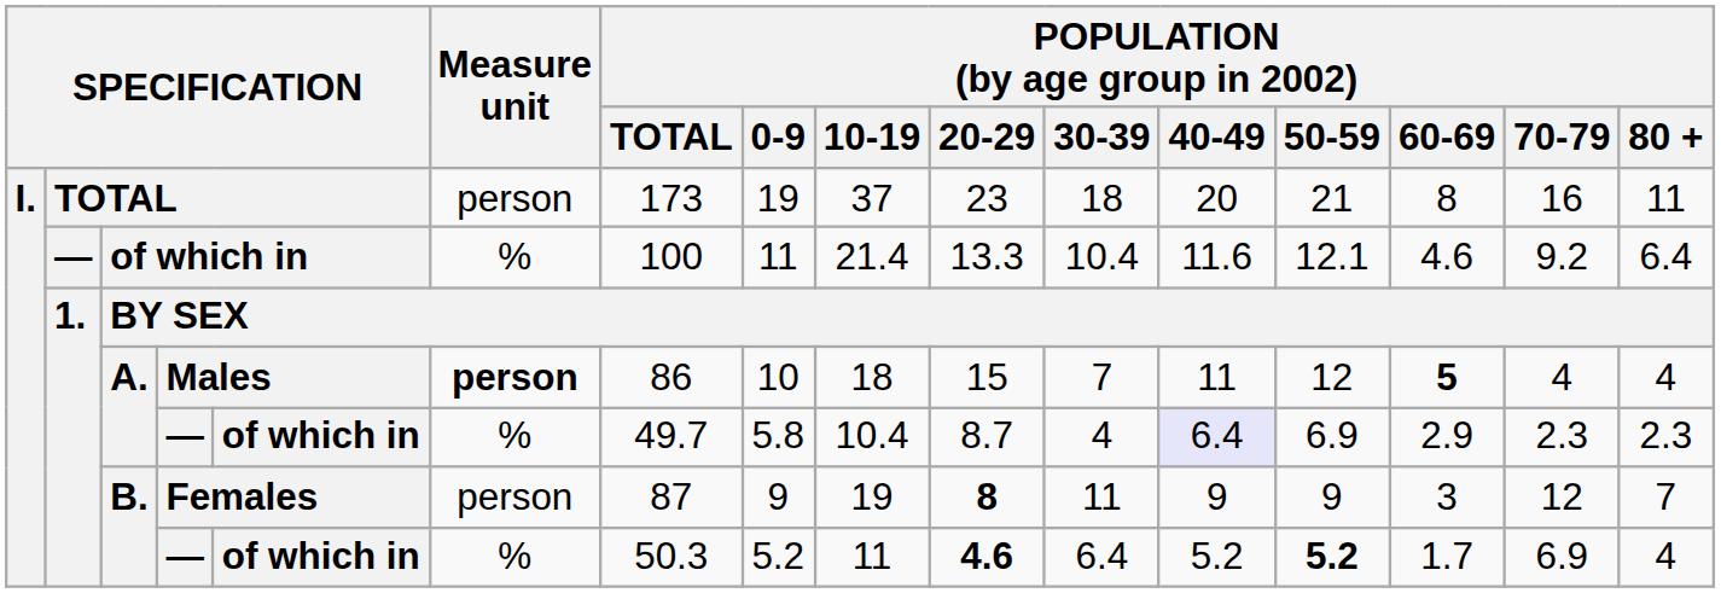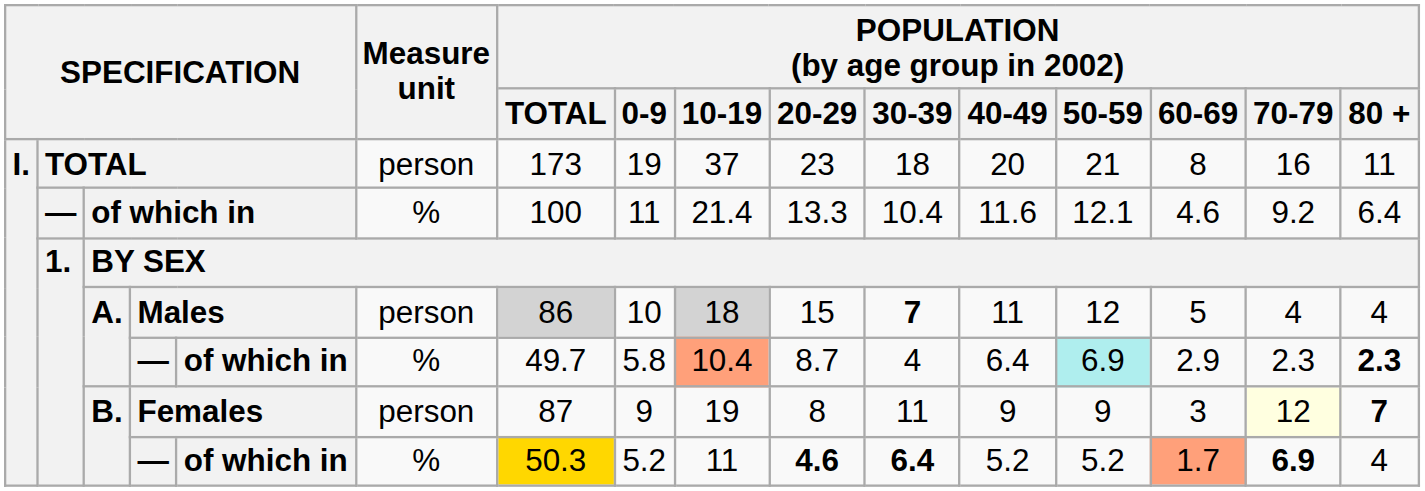Males | Measure unit: bold -> normal
Males | POPULATION (by age group in 2002) / TOTAL: no background -> lightgrey background
Males | POPULATION (by age group in 2002) / 10-19: no background -> lightgrey background
Males | POPULATION (by age group in 2002) / 30-39: normal -> bold
Males | POPULATION (by age group in 2002) / 60-69: bold -> normal
A. / — | POPULATION (by age group in 2002) / 10-19: no background -> lightsalmon background
A. / — | POPULATION (by age group in 2002) / 40-49: lavender background -> no background
A. / — | POPULATION (by age group in 2002) / 50-59: no background -> paleturquoise background
A. / — | POPULATION (by age group in 2002) / 80 +: normal -> bold
Females | POPULATION (by age group in 2002) / 20-29: bold -> normal
Females | POPULATION (by age group in 2002) / 70-79: no background -> lightyellow background
Females | POPULATION (by age group in 2002) / 80 +: normal -> bold
B. / — | POPULATION (by age group in 2002) / TOTAL: no background -> gold background
B. / — | POPULATION (by age group in 2002) / 30-39: normal -> bold
B. / — | POPULATION (by age group in 2002) / 50-59: bold -> normal
B. / — | POPULATION (by age group in 2002) / 60-69: no background -> lightsalmon background
B. / — | POPULATION (by age group in 2002) / 70-79: normal -> bold
